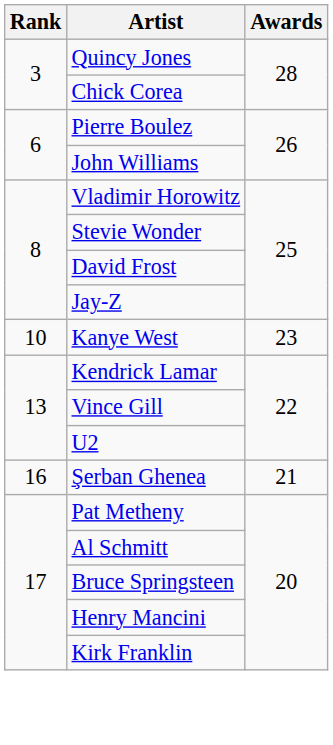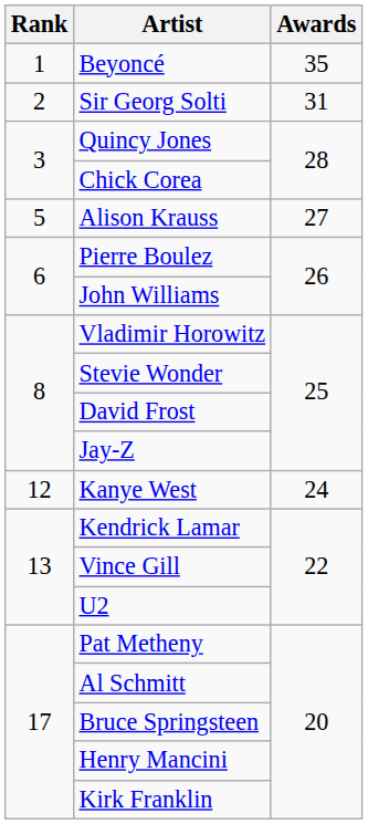+ row: 1 | Beyoncé | 35
+ row: 2 | Sir Georg Solti | 31
+ row: 5 | Alison Krauss | 27
Kanye West | Rank: 10 -> 12
Kanye West | Awards: 23 -> 24
- row: 16 | Şerban Ghenea | 21
